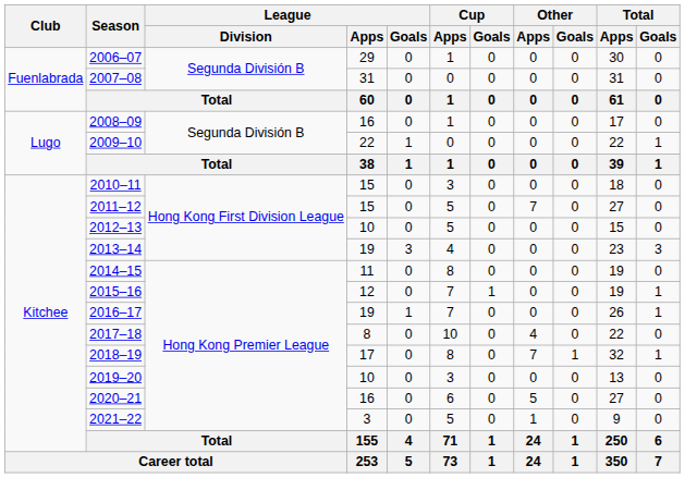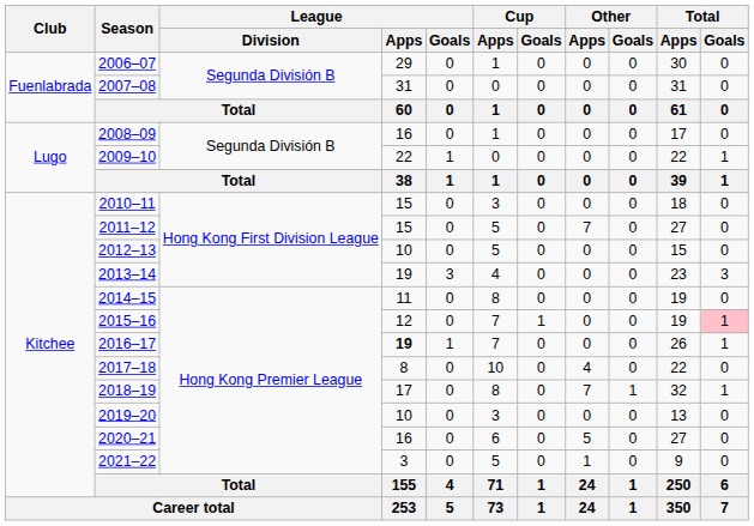2015–16 | Total / Goals: no background -> pink background
2016–17 | League / Apps: normal -> bold
